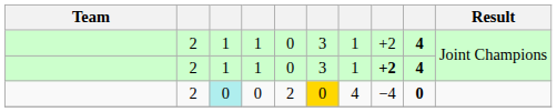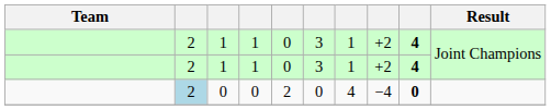row 3 | column 8: bold -> normal
row 4 | column 2: no background -> lightblue background
row 4 | column 3: paleturquoise background -> no background
row 4 | column 6: gold background -> no background
